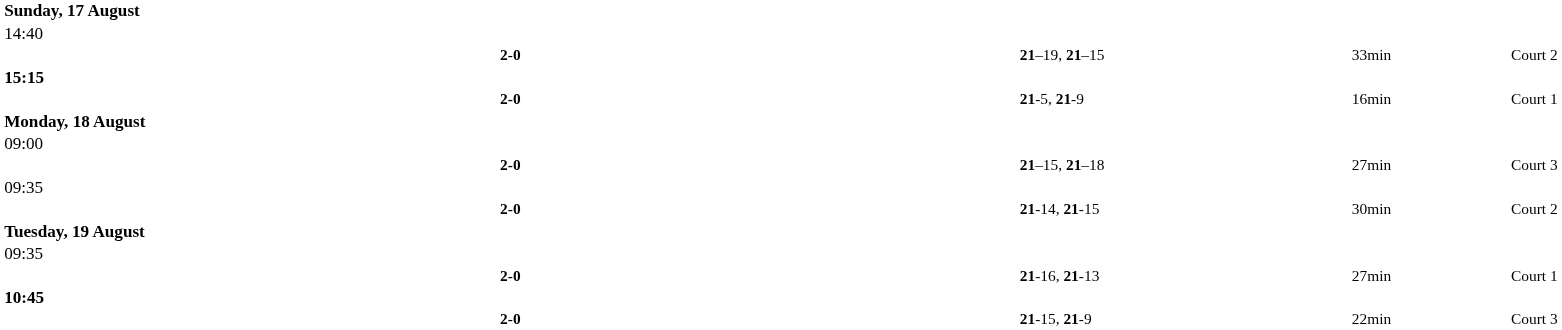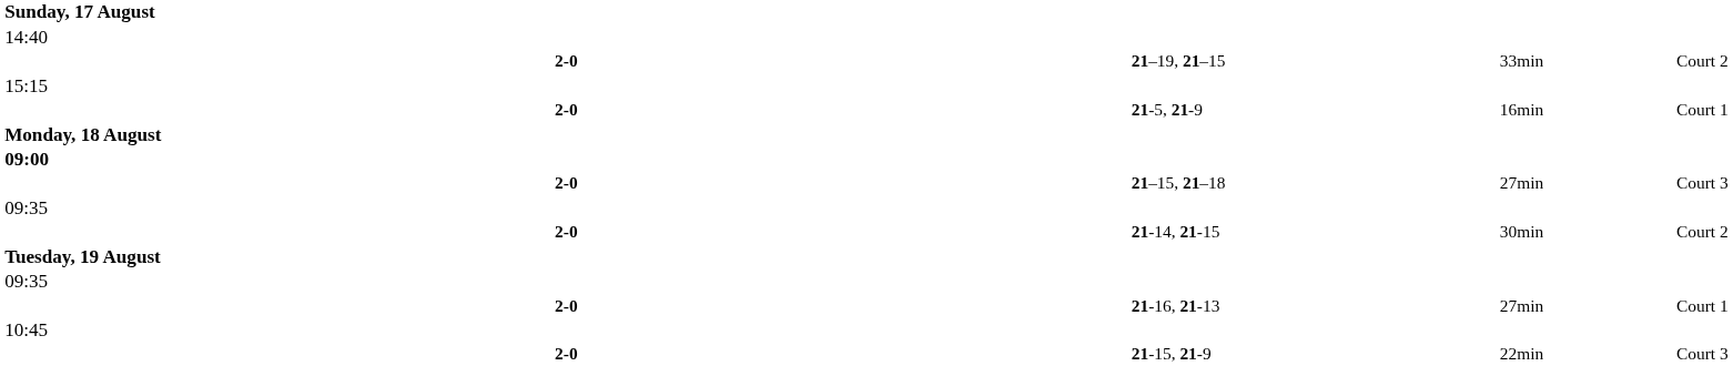15:15 | column 1: bold -> normal
09:00 | column 1: normal -> bold
10:45 | column 1: bold -> normal
